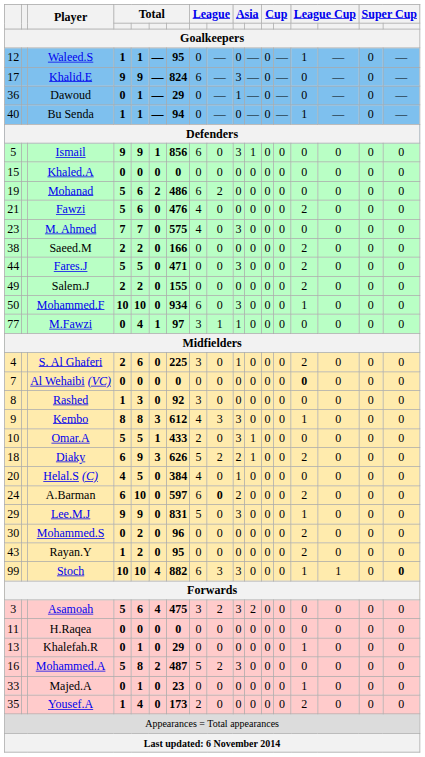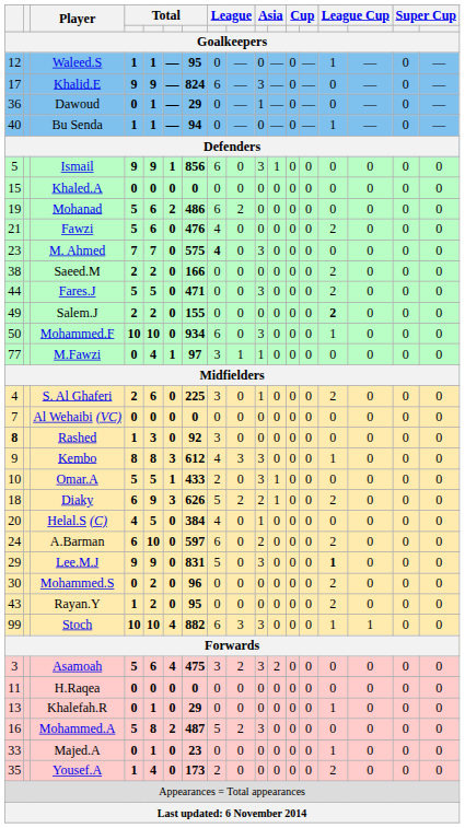M. Ahmed | column 8: normal -> bold
Salem.J | column 14: normal -> bold
Al Wehaibi (VC) | column 14: bold -> normal
Rashed | column 1: normal -> bold
A.Barman | column 9: bold -> normal
Lee.M.J | column 14: normal -> bold
Stoch | column 17: bold -> normal
